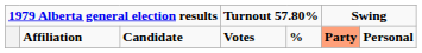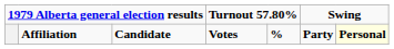Affiliation | column 6: lightsalmon background -> no background
Affiliation | column 7: no background -> lightyellow background
